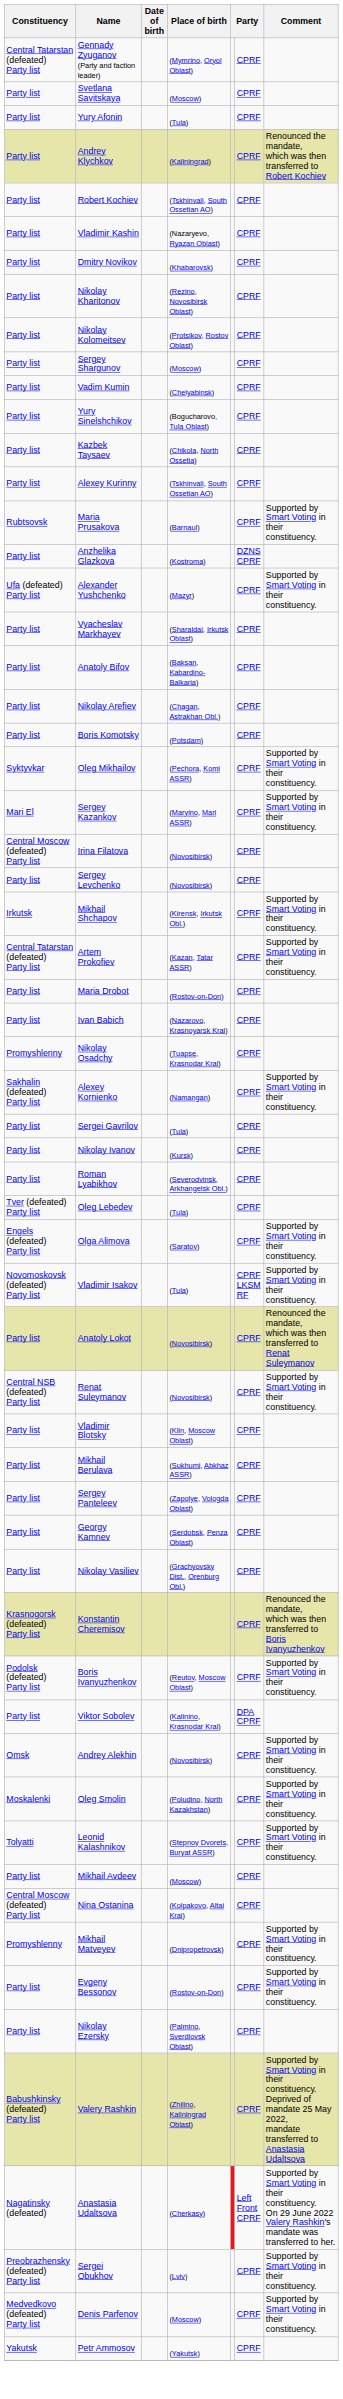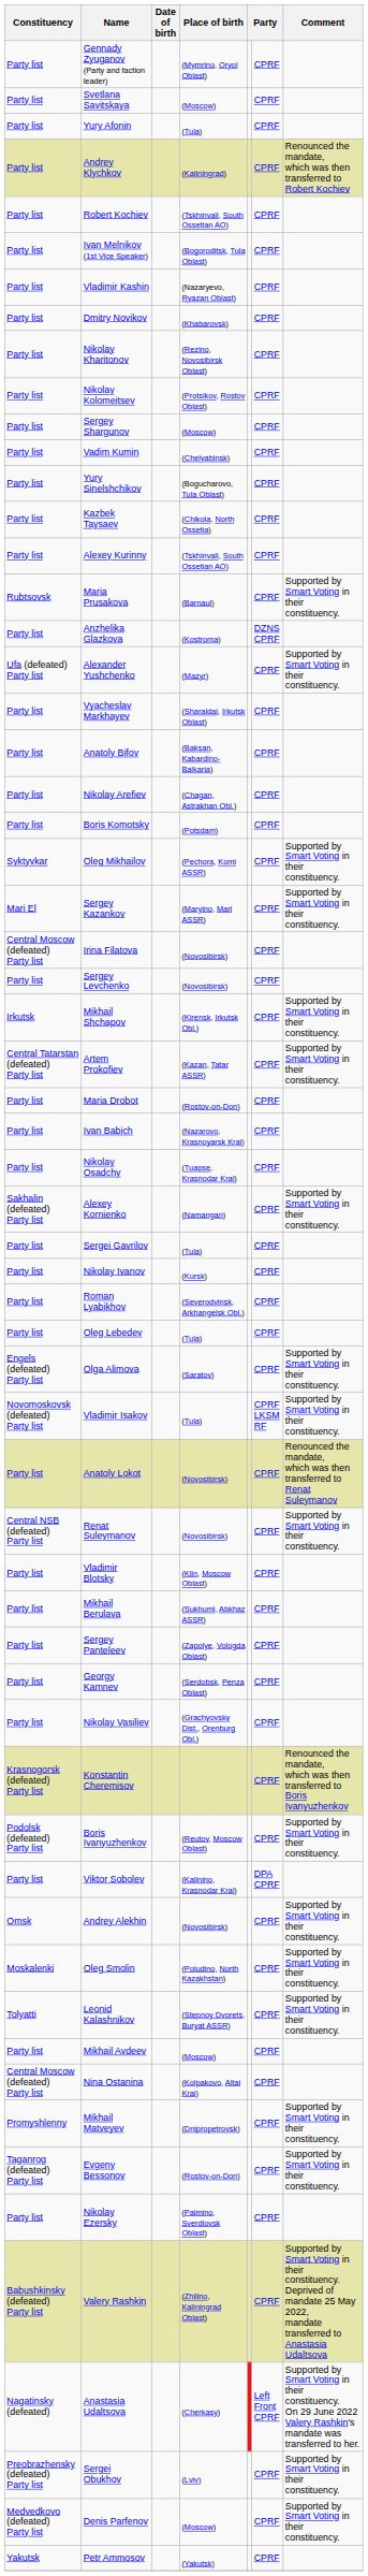Gennady Zyuganov (Party and faction leader) | Constituency: Central Tatarstan (defeated) Party list -> Party list
+ row: Party list | Ivan Melnikov (1st Vice Speaker) | (Bogoroditsk, Tula Oblast) | CPRF
Nikolay Osadchy | Constituency: Promyshlenny -> Party list
Oleg Lebedev | Constituency: Tver (defeated) Party list -> Party list
Evgeny Bessonov | Constituency: Party list -> Taganrog (defeated) Party list
